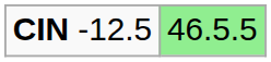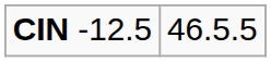CIN -12.5 | column 2: lightgreen background -> no background
